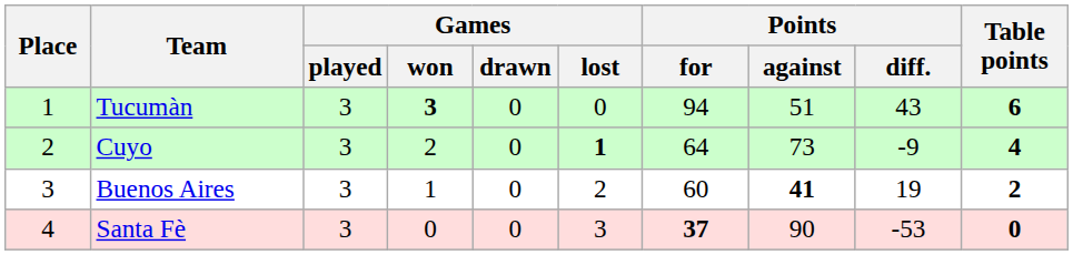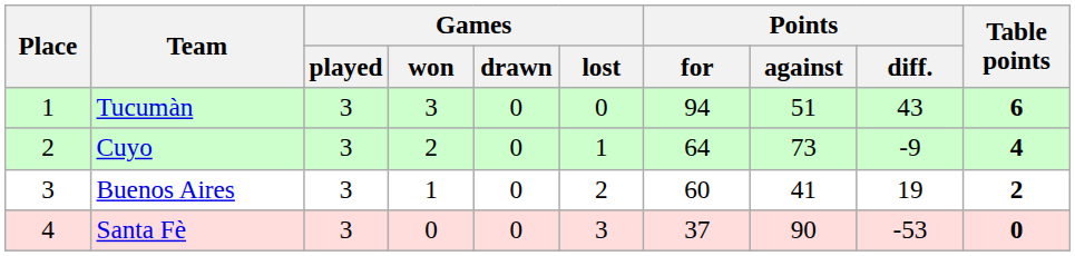Tucumàn | Games / won: bold -> normal
Cuyo | Games / lost: bold -> normal
Buenos Aires | Points / against: bold -> normal
Santa Fè | Points / for: bold -> normal
